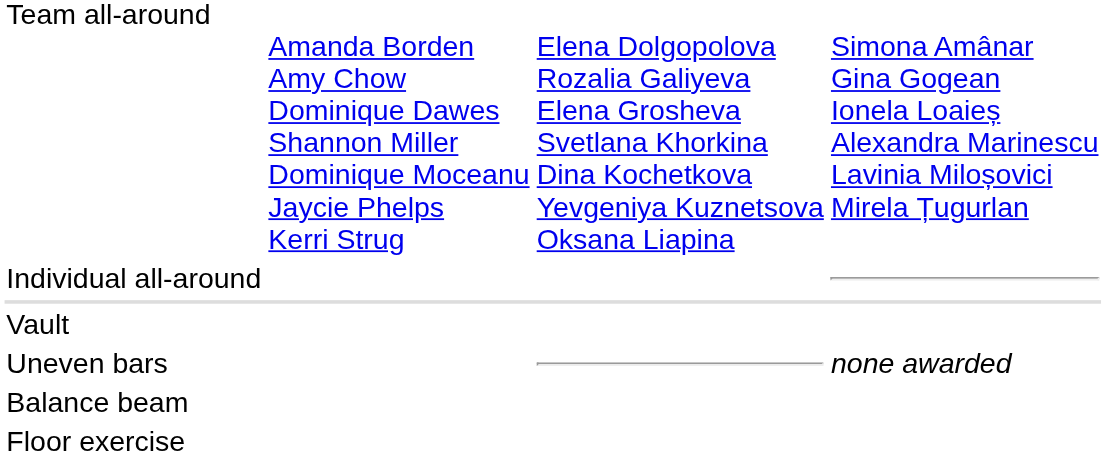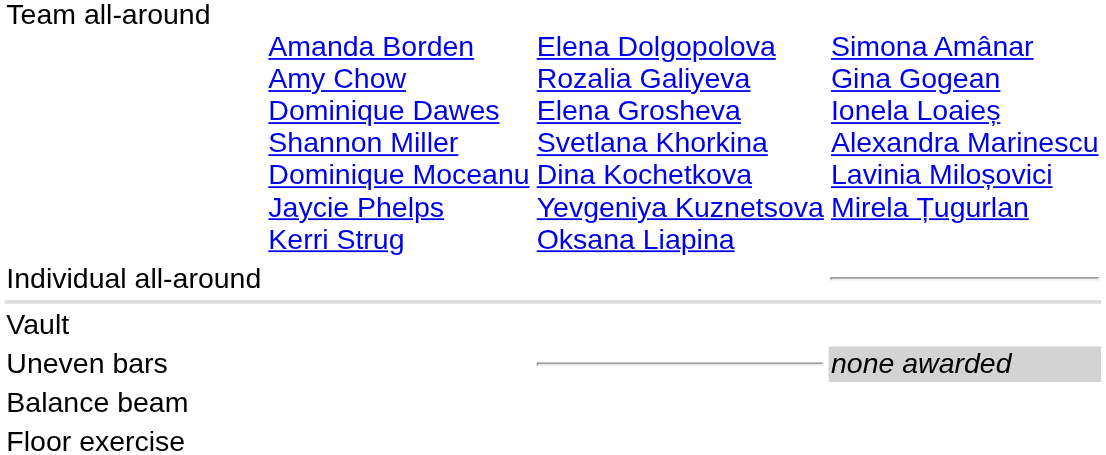Uneven bars | column 4: no background -> lightgrey background
